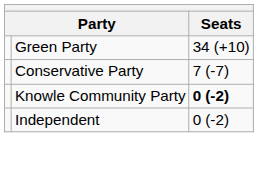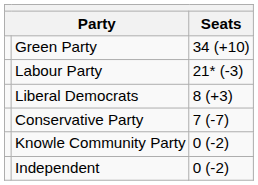+ row: Labour Party | 21* (-3)
+ row: Liberal Democrats | 8 (+3)
Knowle Community Party | Seats: bold -> normal
